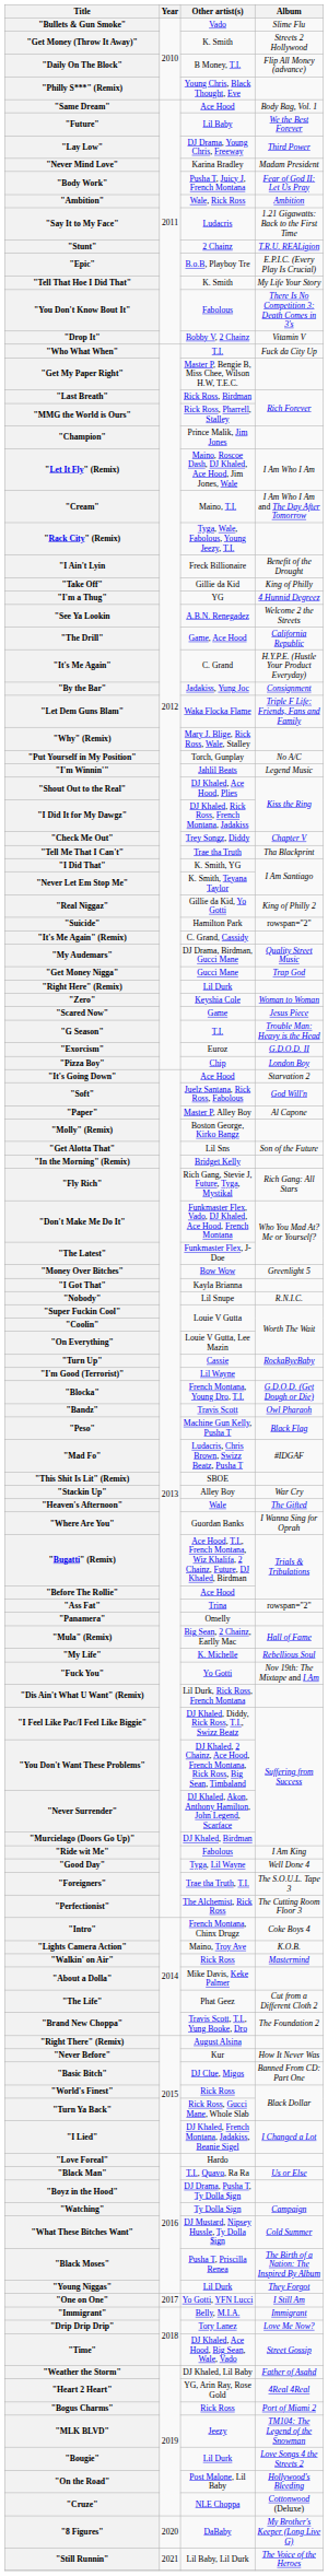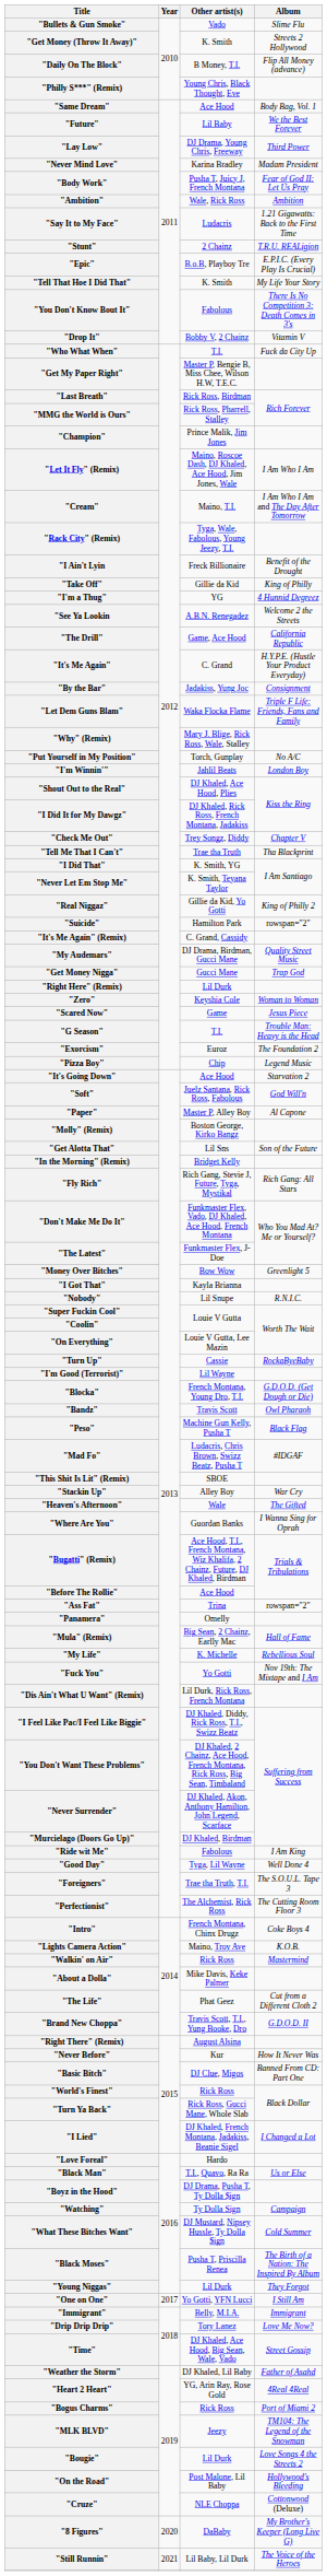"I'm Winnin'" | Album: Legend Music -> London Boy
"Exorcism" | Album: G.D.O.D. II -> The Foundation 2
"Pizza Boy" | Album: London Boy -> Legend Music
"Brand New Choppa" | Album: The Foundation 2 -> G.D.O.D. II
